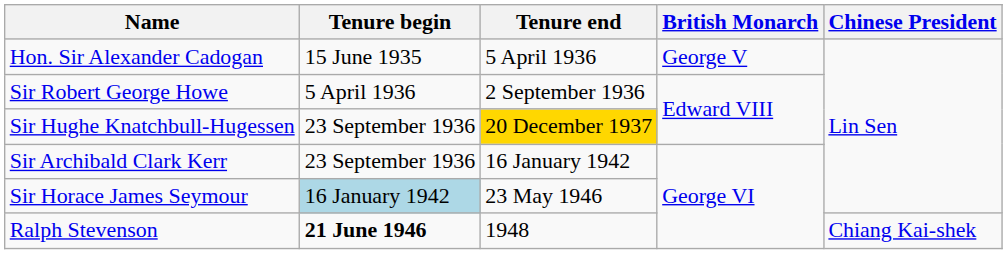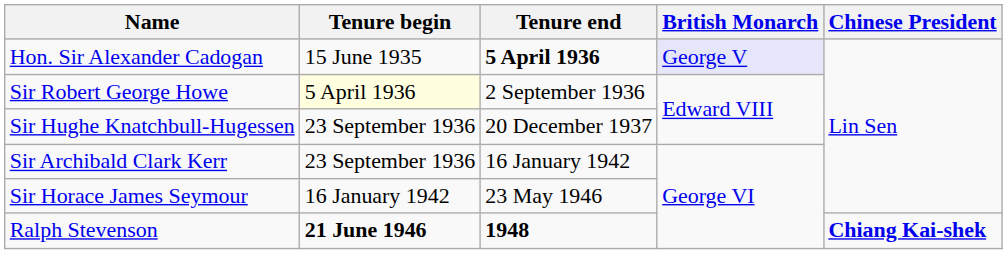Hon. Sir Alexander Cadogan | Tenure end: normal -> bold
Hon. Sir Alexander Cadogan | British Monarch: no background -> lavender background
Sir Robert George Howe | Tenure begin: no background -> lightyellow background
Sir Hughe Knatchbull-Hugessen | Tenure end: gold background -> no background
Sir Horace James Seymour | Tenure begin: lightblue background -> no background
Ralph Stevenson | Tenure end: normal -> bold
Ralph Stevenson | Chinese President: normal -> bold
